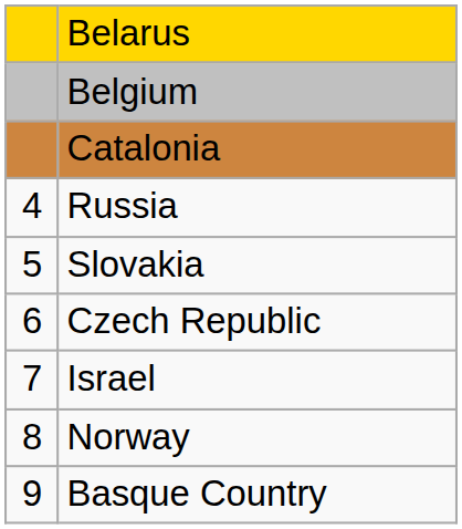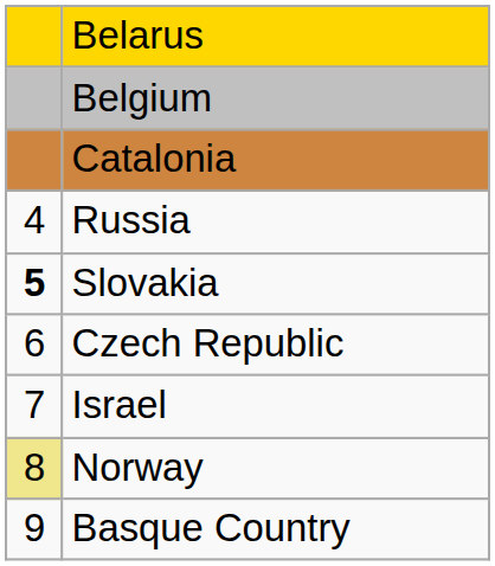Slovakia | column 1: normal -> bold
Norway | column 1: no background -> khaki background
